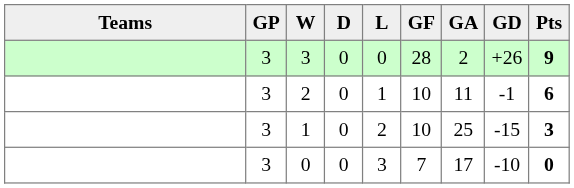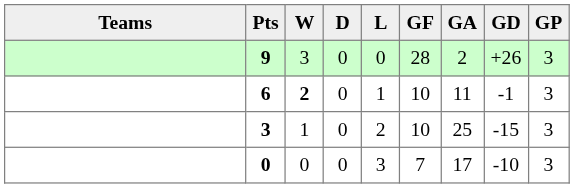columns swapped: GP <-> Pts
row 3 | W: normal -> bold
